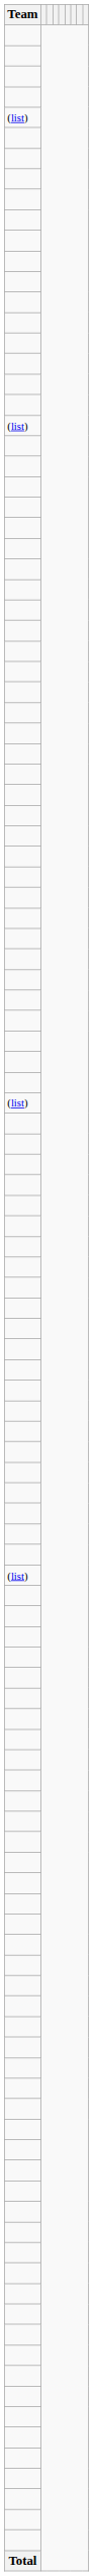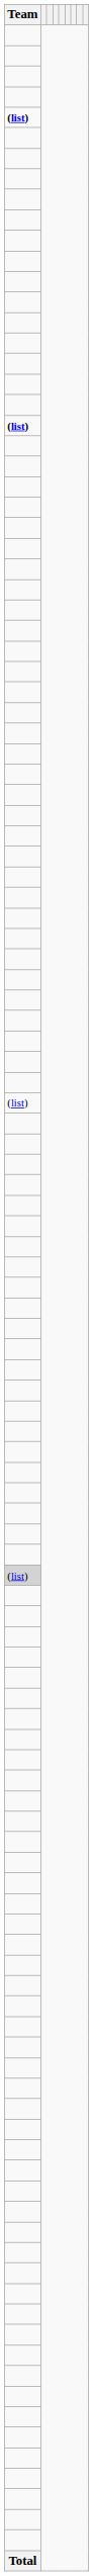row 6 | Team: normal -> bold
row 21 | Team: normal -> bold
row 77 | Team: no background -> lightgrey background
